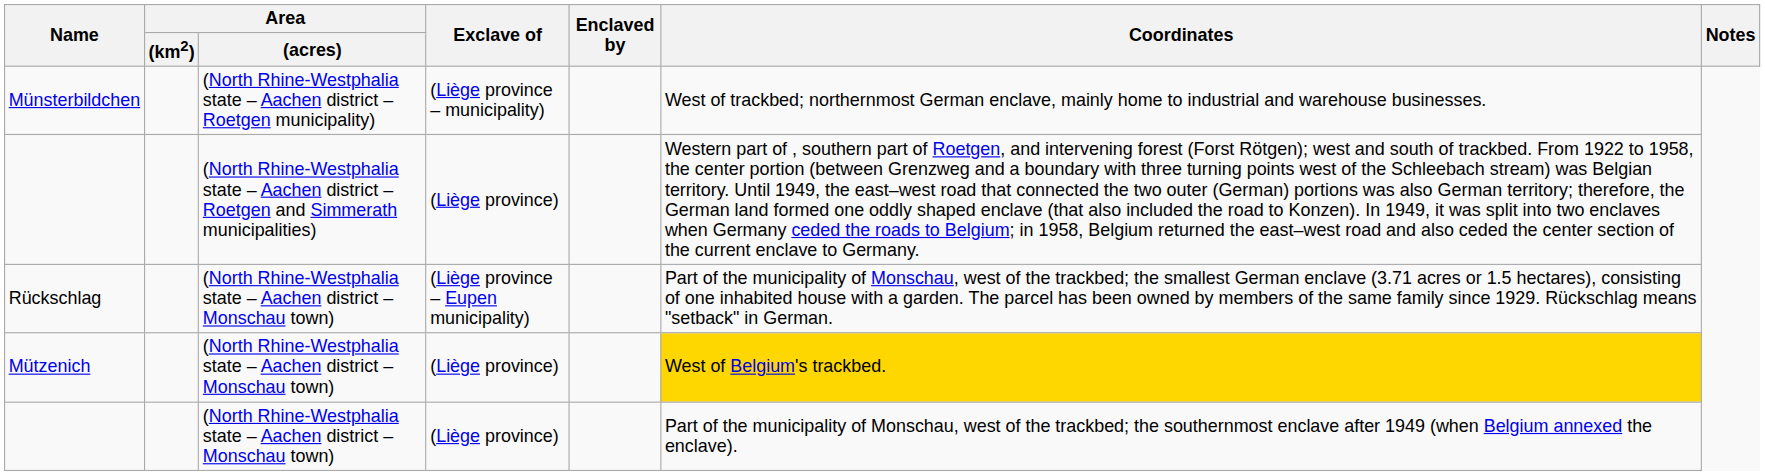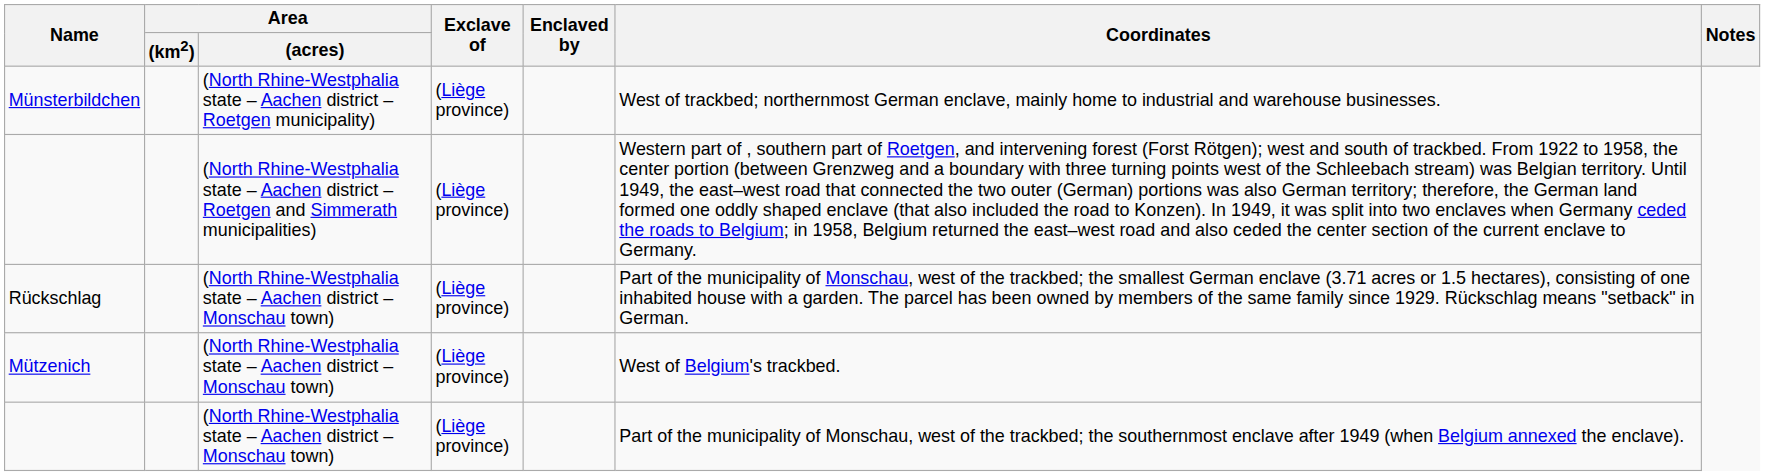Münsterbildchen | Exclave of: (Liège province – municipality) -> (Liège province)
Rückschlag | Exclave of: (Liège province – Eupen municipality) -> (Liège province)
Mützenich | Coordinates: gold background -> no background
